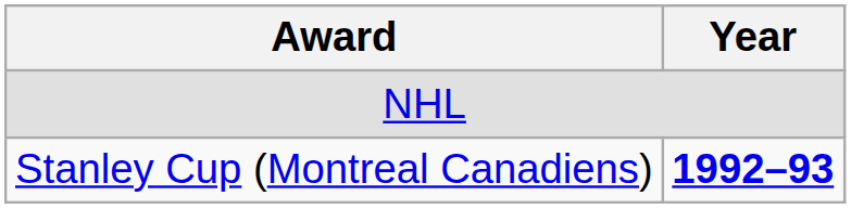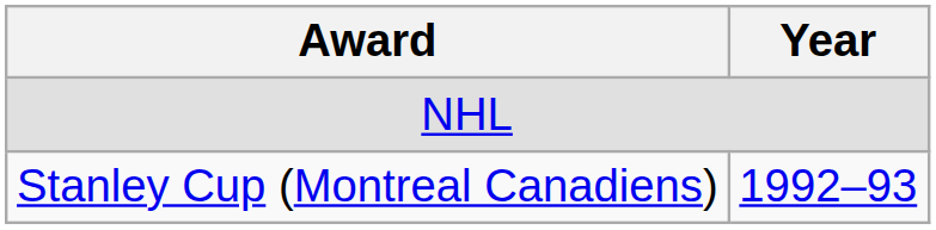Stanley Cup (Montreal Canadiens) | Year: bold -> normal
